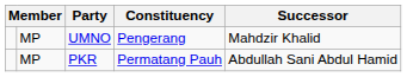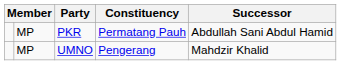rows swapped: PKR <-> UMNO
